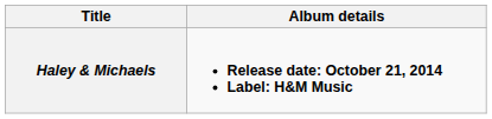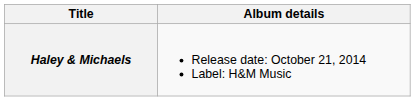Haley & Michaels | Album details: bold -> normal
